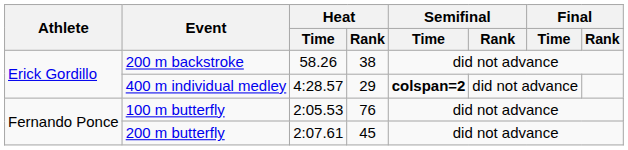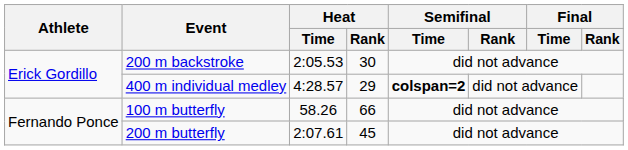200 m backstroke | Heat / Time: 58.26 -> 2:05.53
200 m backstroke | Heat / Rank: 38 -> 30
100 m butterfly | Heat / Time: 2:05.53 -> 58.26
100 m butterfly | Heat / Rank: 76 -> 66
